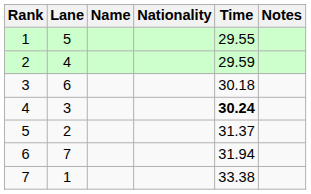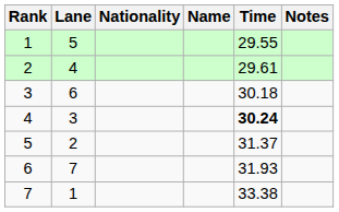columns swapped: Name <-> Nationality
row 3 | Time: 29.59 -> 29.61
row 7 | Time: 31.94 -> 31.93
